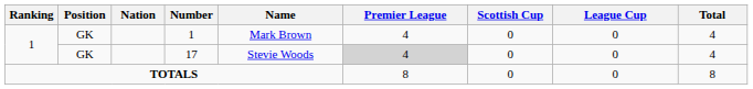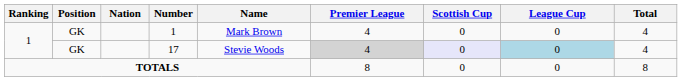17 | Scottish Cup: no background -> lavender background
17 | League Cup: no background -> lightblue background
